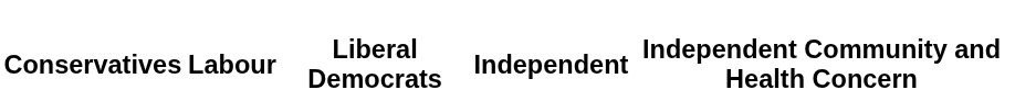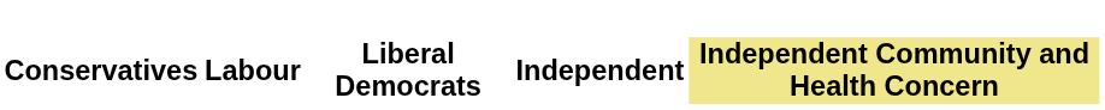Conservatives | 2: no background -> khaki background
